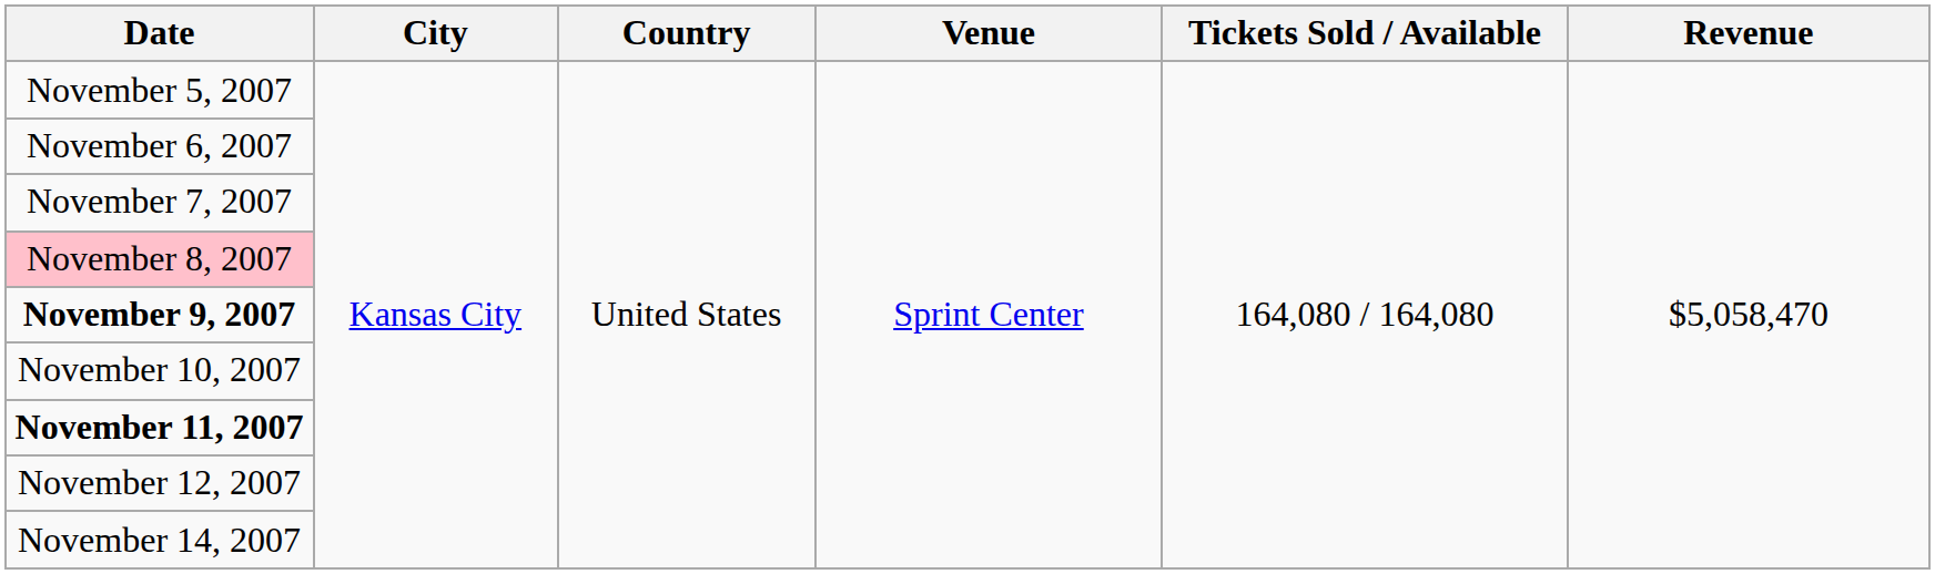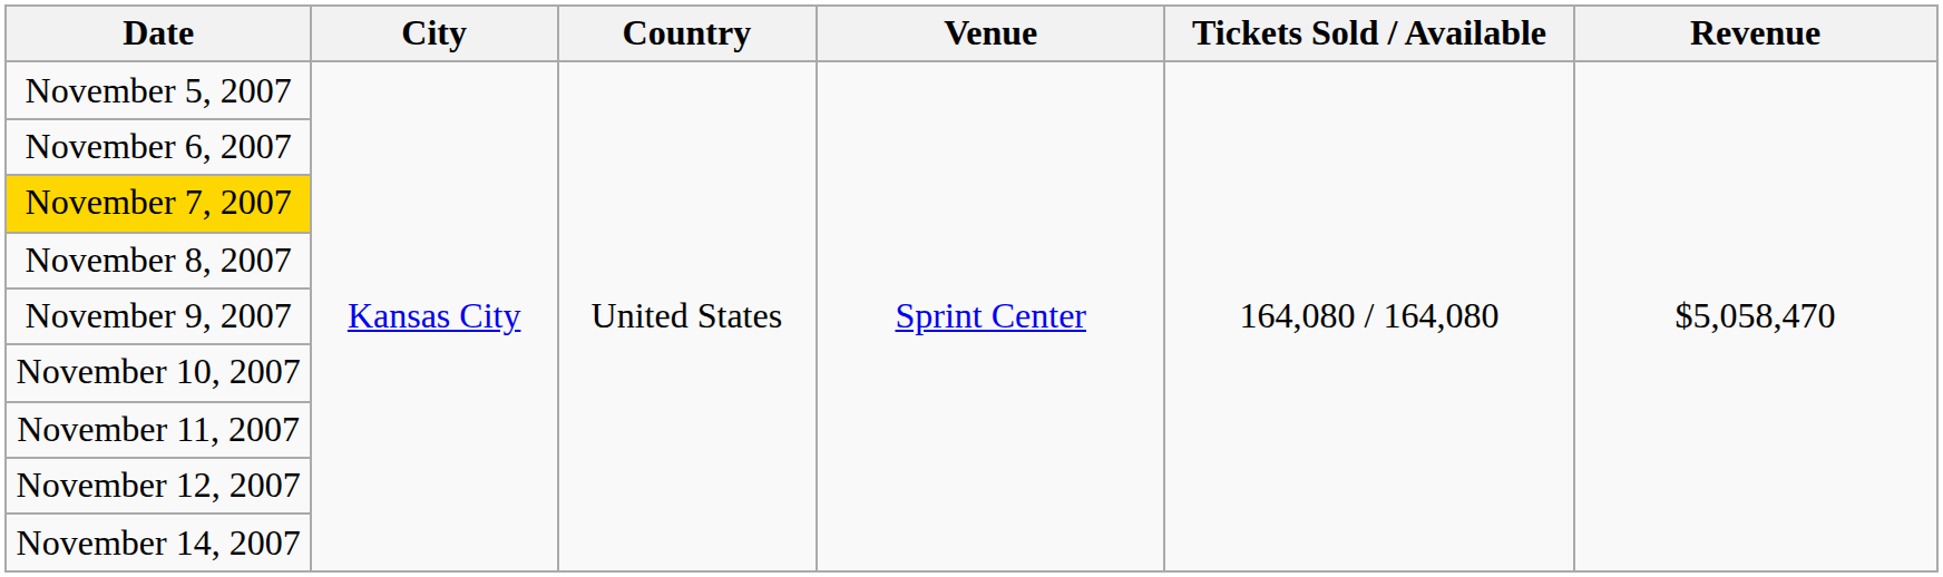November 7, 2007 | Date: no background -> gold background
November 8, 2007 | Date: pink background -> no background
November 9, 2007 | Date: bold -> normal
November 11, 2007 | Date: bold -> normal
